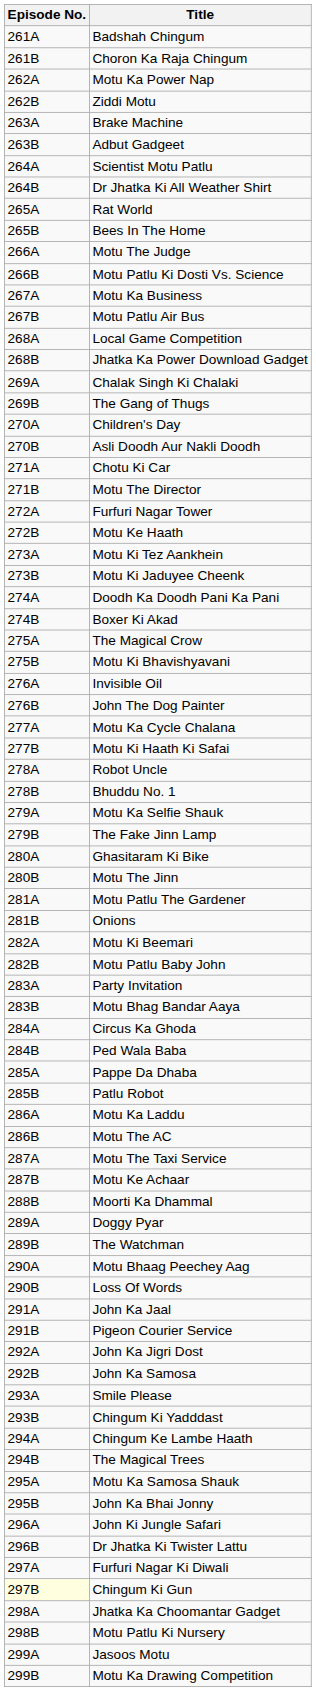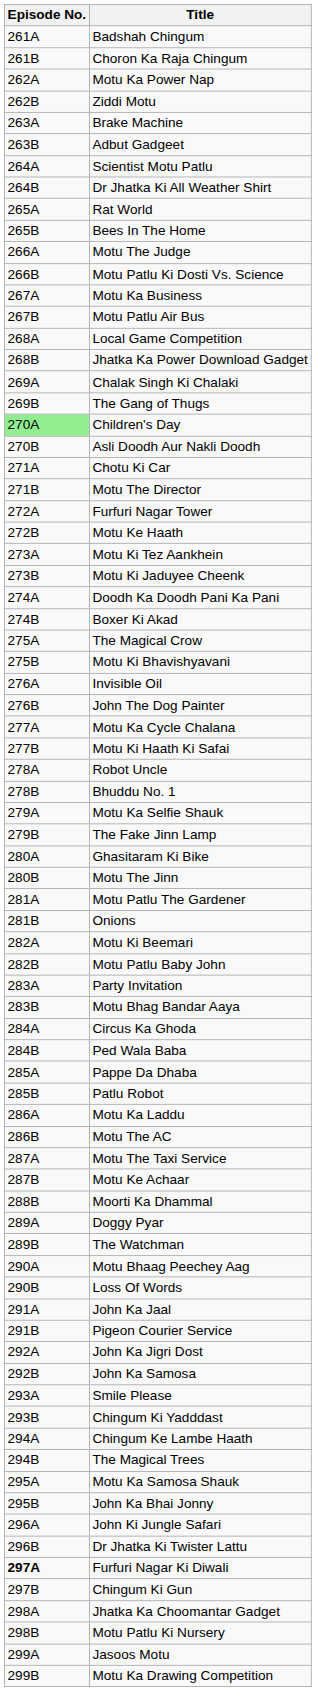Children's Day | Episode No.: no background -> lightgreen background
Furfuri Nagar Ki Diwali | Episode No.: normal -> bold
Chingum Ki Gun | Episode No.: lightyellow background -> no background
